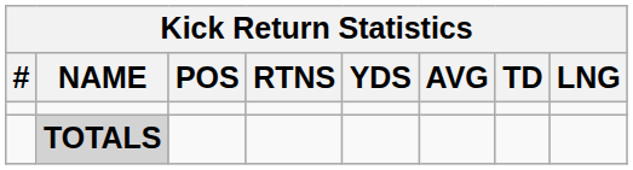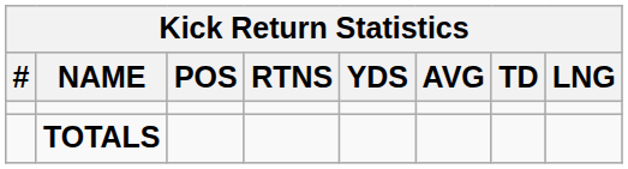row 4 | NAME: lightgrey background -> no background
